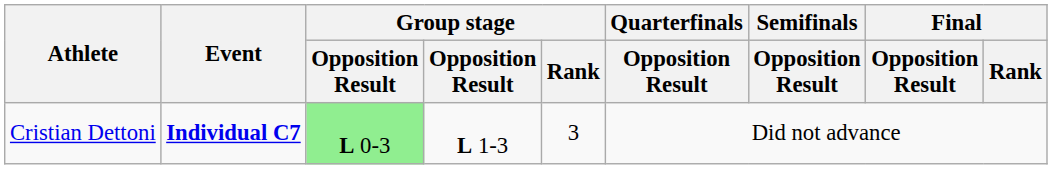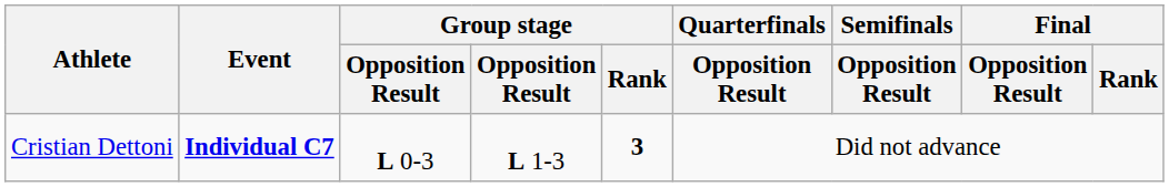Cristian Dettoni | column 3: lightgreen background -> no background
Cristian Dettoni | Group stage / Rank: normal -> bold
